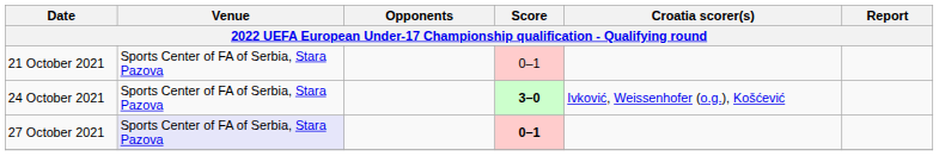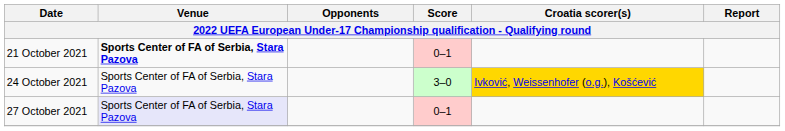21 October 2021 | Venue: normal -> bold
24 October 2021 | Score: bold -> normal
24 October 2021 | Croatia scorer(s): no background -> gold background
27 October 2021 | Score: bold -> normal
